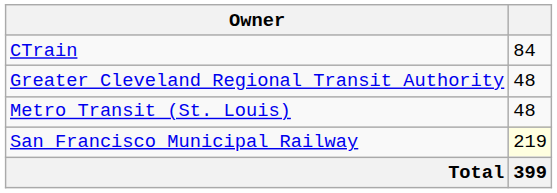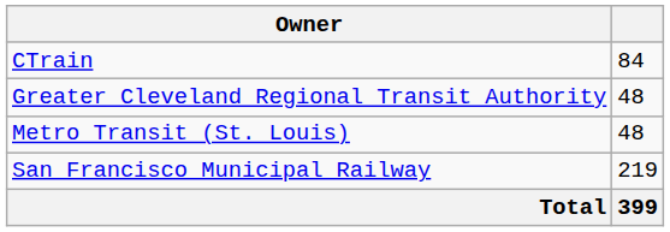San Francisco Municipal Railway | column 2: lightyellow background -> no background
